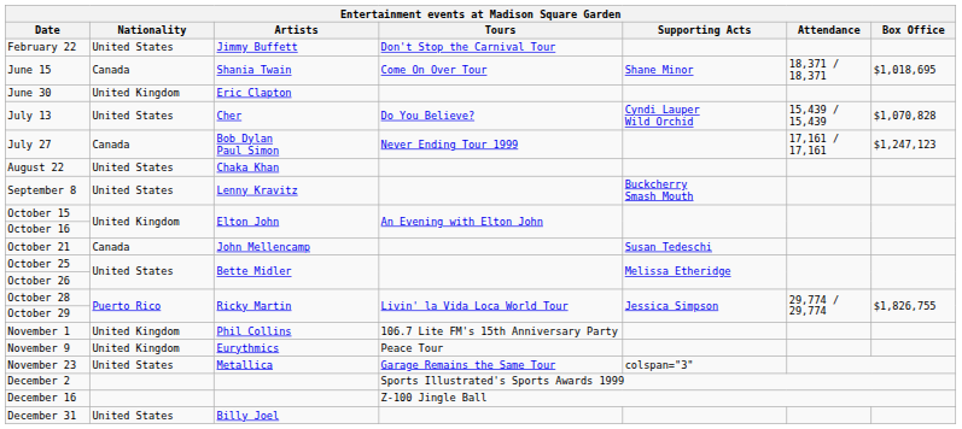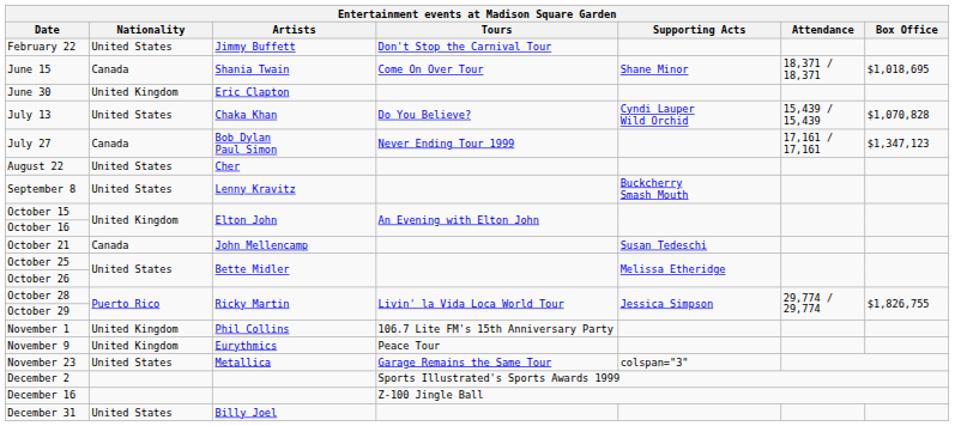July 13 | Artists: Cher -> Chaka Khan
July 27 | Box Office: $1,247,123 -> $1,347,123
August 22 | Artists: Chaka Khan -> Cher
